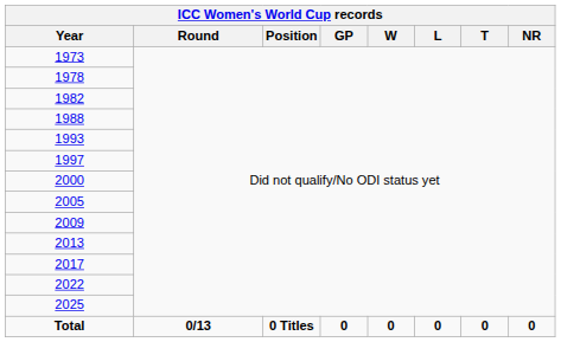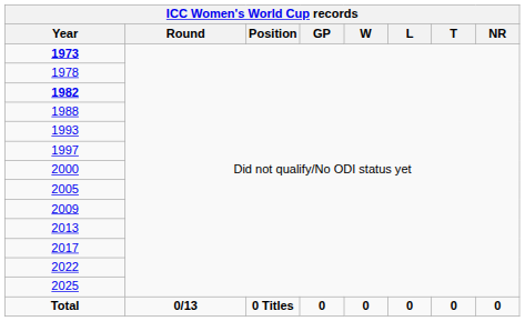1973 | Year: normal -> bold
1982 | Year: normal -> bold
